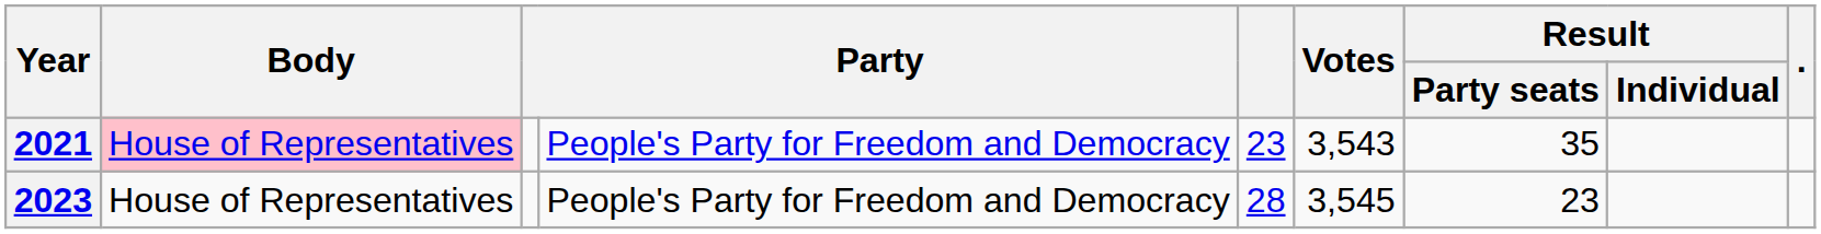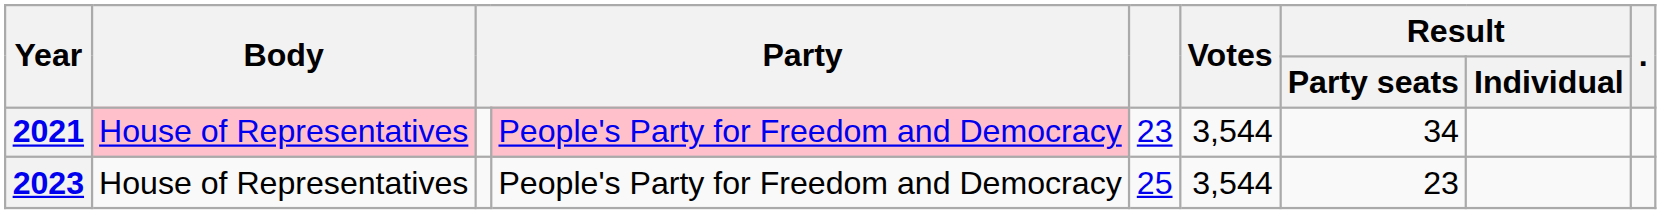2021 | column 4: no background -> pink background
2021 | Votes: 3,543 -> 3,544
2021 | Result / Party seats: 35 -> 34
2023 | column 5: 28 -> 25
2023 | Votes: 3,545 -> 3,544
